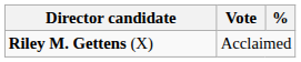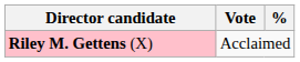Riley M. Gettens (X) | Director candidate: no background -> pink background
